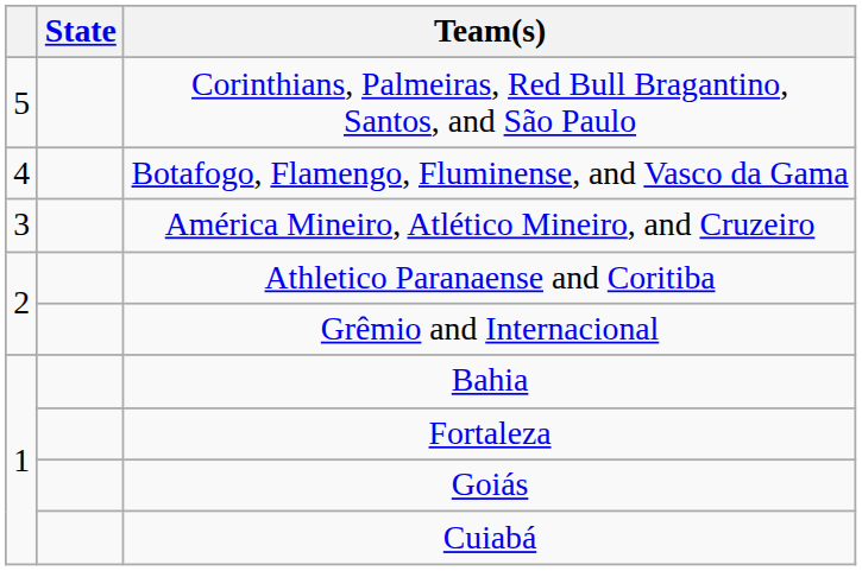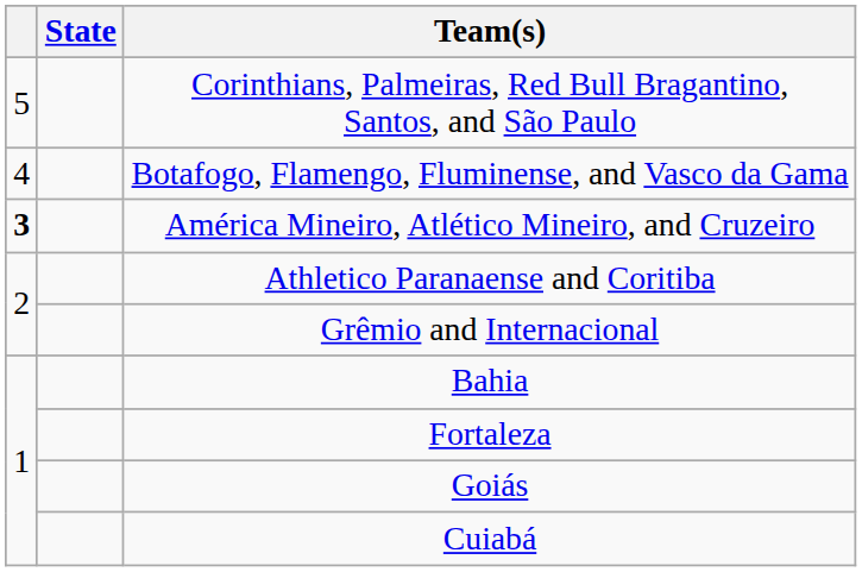América Mineiro, Atlético Mineiro, and Cruzeiro | column 1: normal -> bold
